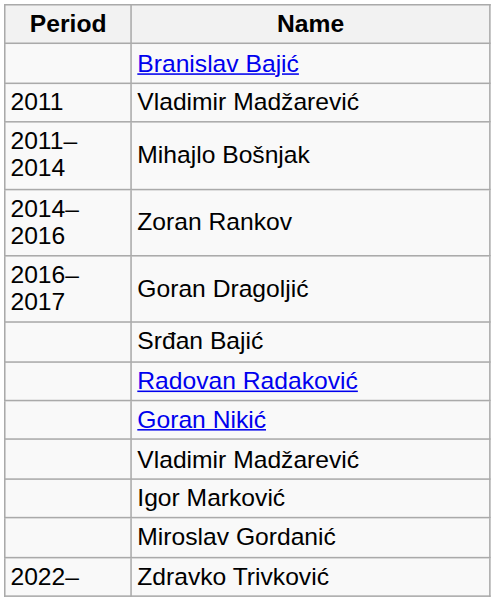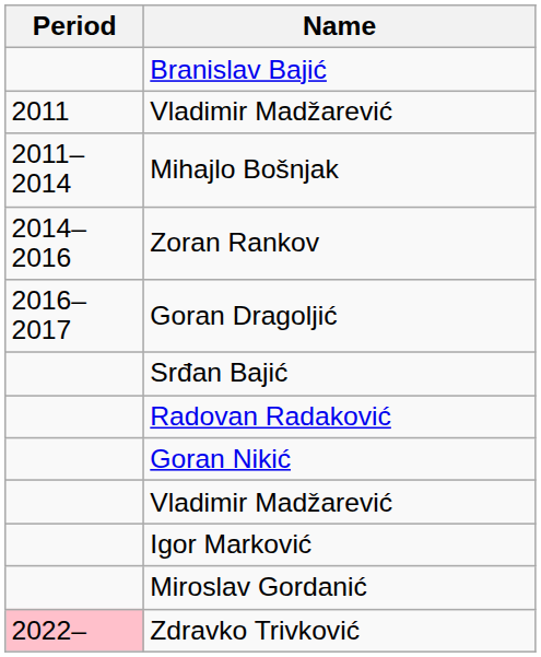row 13 | Period: no background -> pink background
